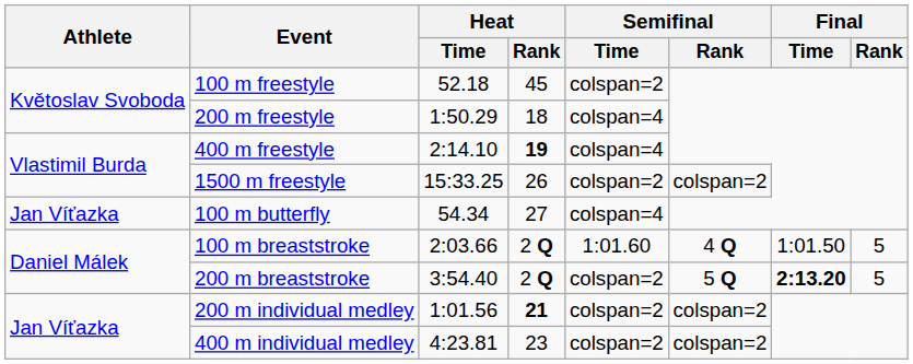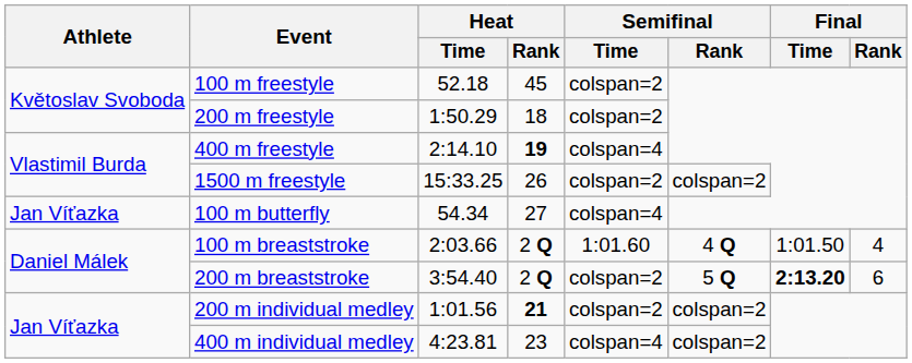200 m freestyle | Semifinal / Time: colspan=4 -> colspan=2
100 m breaststroke | Final / Rank: 5 -> 4
200 m breaststroke | Final / Rank: 5 -> 6
400 m individual medley | Semifinal / Time: colspan=2 -> colspan=4
